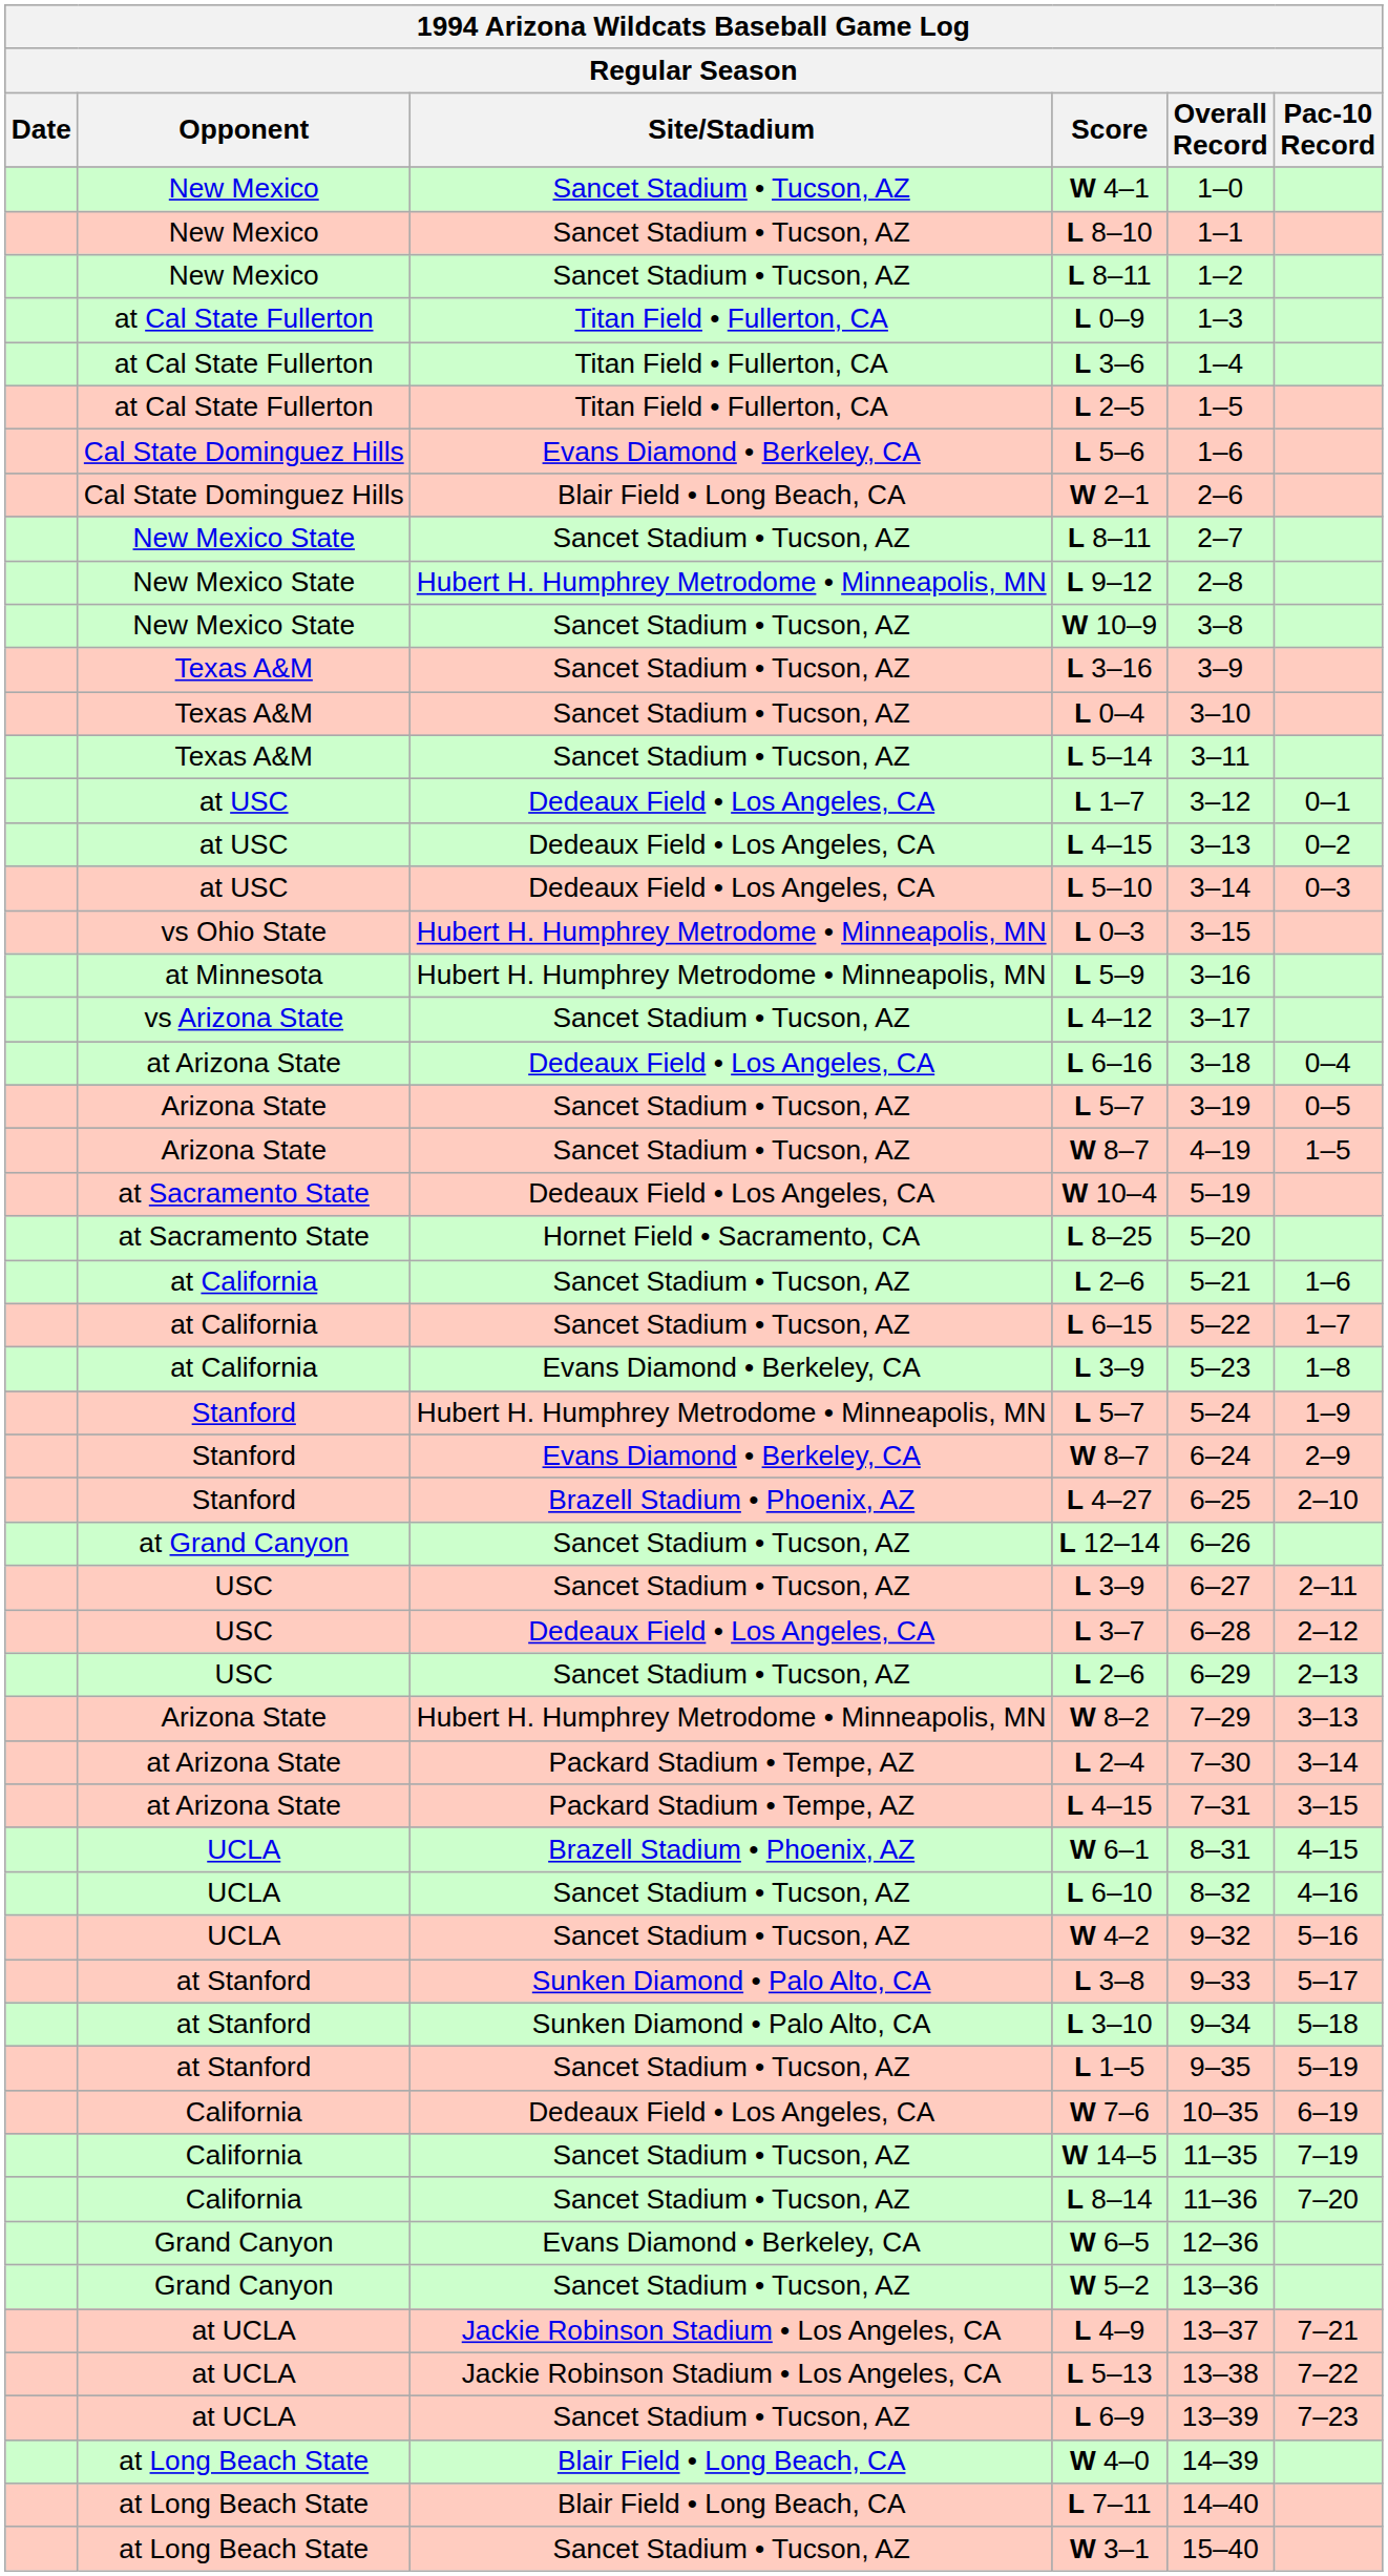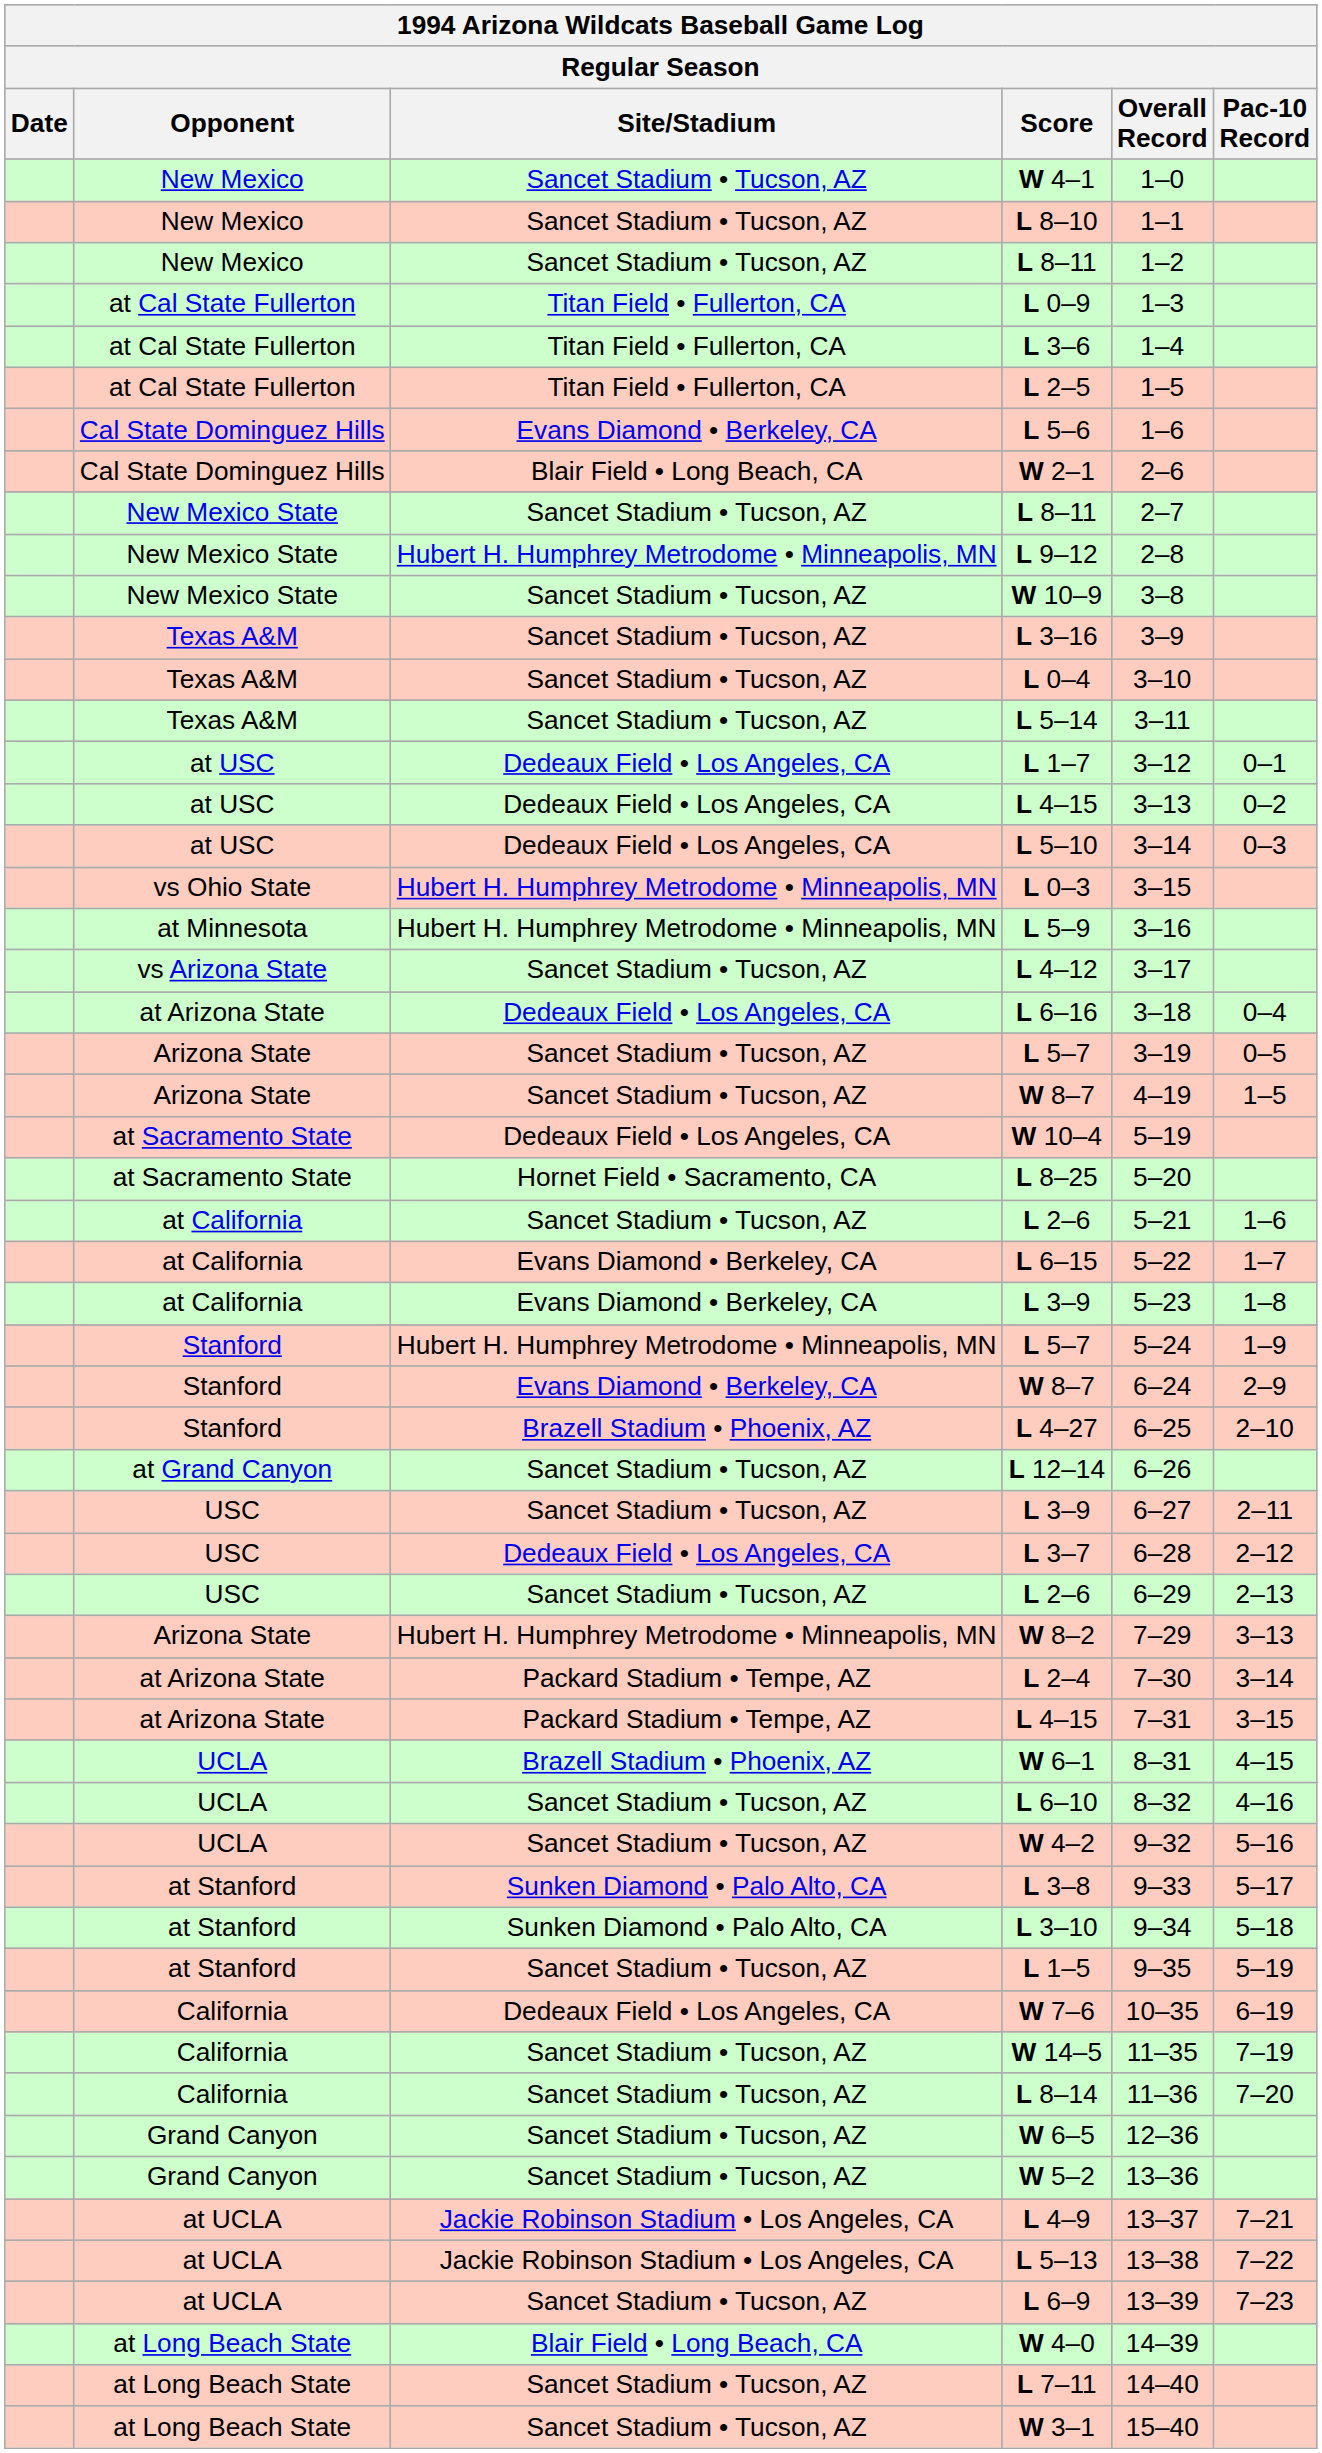L 6–15 | Site/Stadium: Sancet Stadium • Tucson, AZ -> Evans Diamond • Berkeley, CA
W 6–5 | Site/Stadium: Evans Diamond • Berkeley, CA -> Sancet Stadium • Tucson, AZ
L 7–11 | Site/Stadium: Blair Field • Long Beach, CA -> Sancet Stadium • Tucson, AZ
